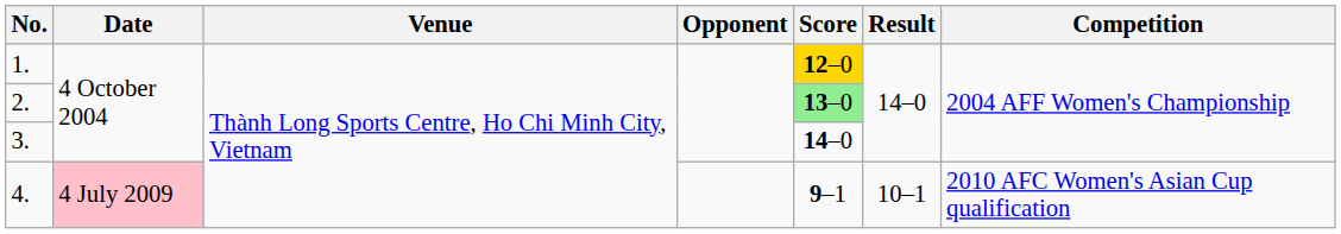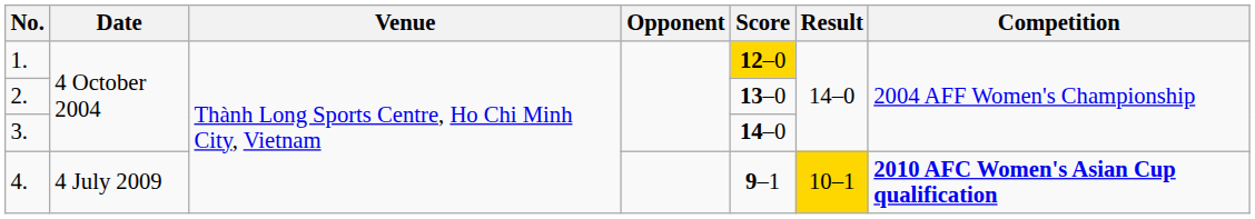2. | Score: lightgreen background -> no background
4. | Date: pink background -> no background
4. | Result: no background -> gold background
4. | Competition: normal -> bold
